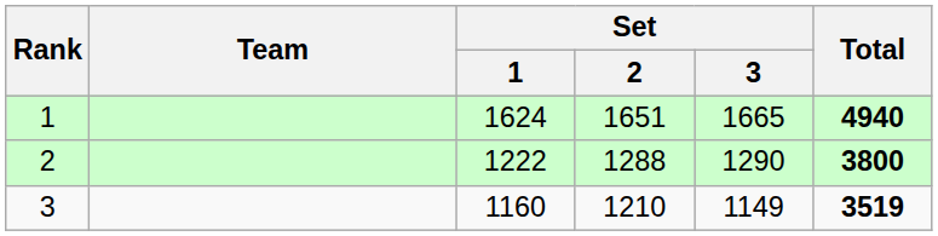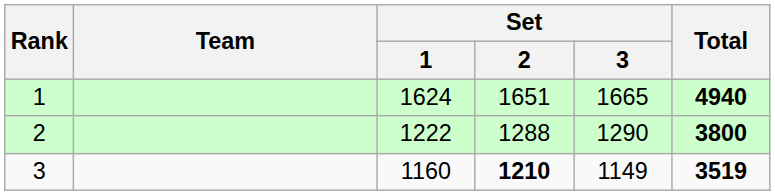row 5 | Set / 2: normal -> bold
